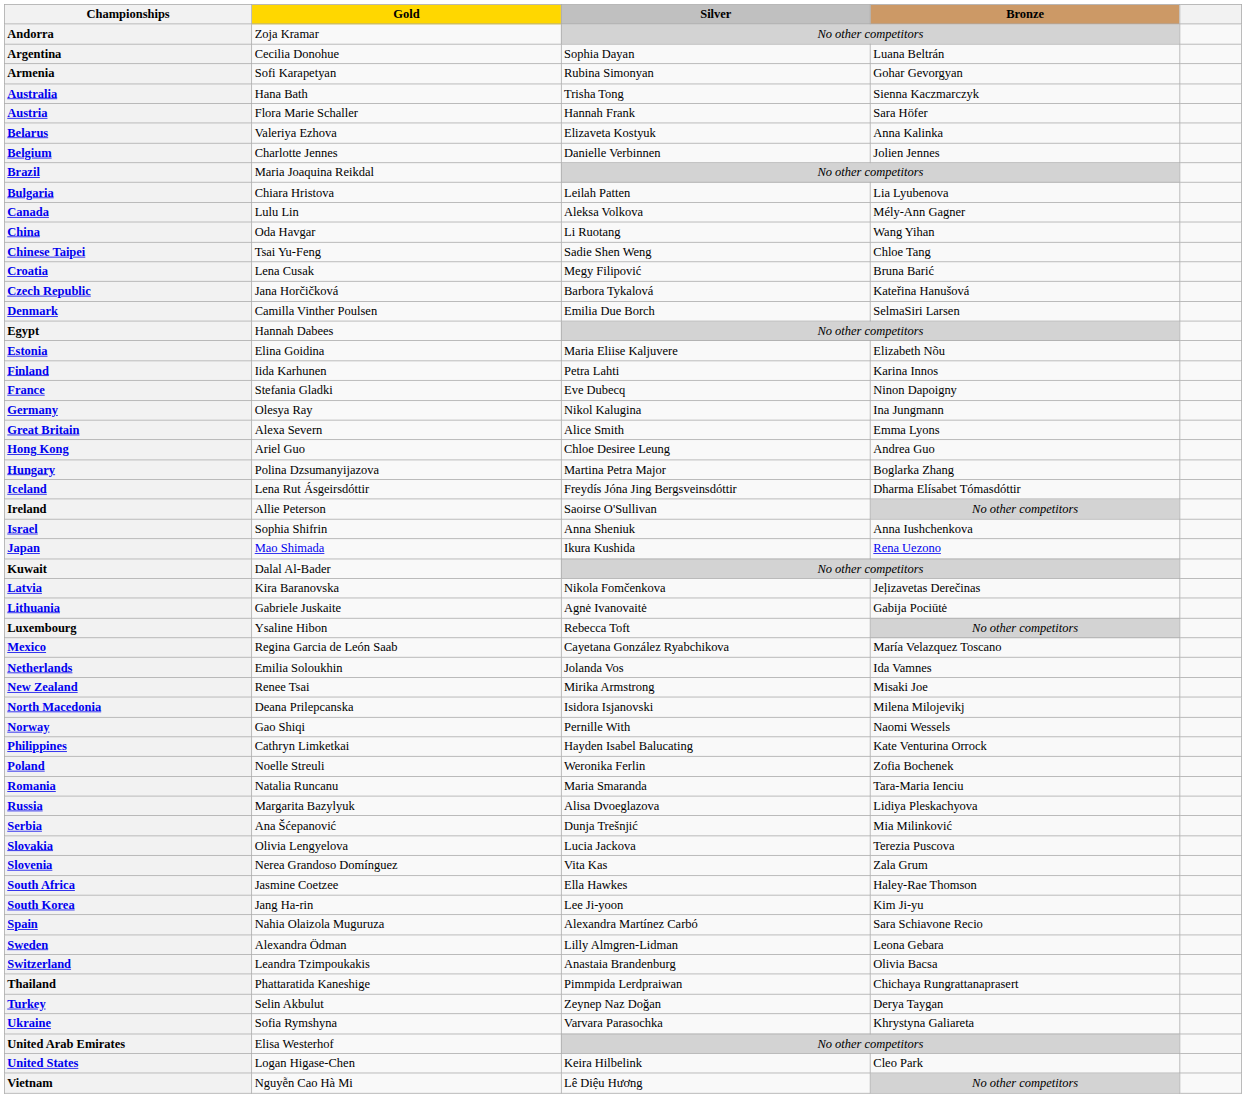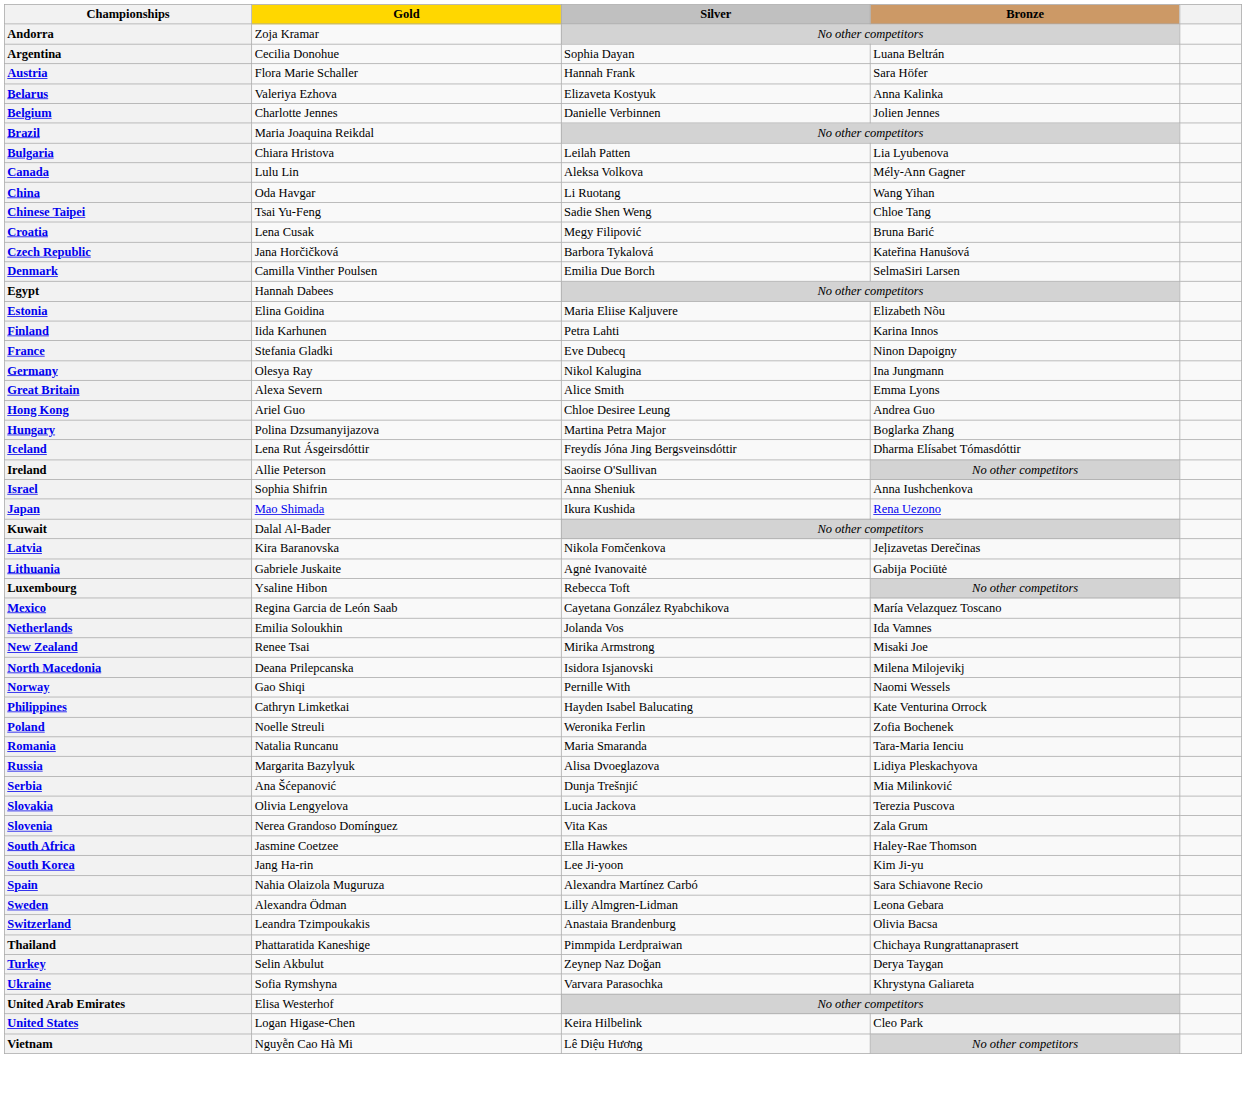- row: Armenia | Sofi Karapetyan | Rubina Simonyan | Gohar Gevorgyan
- row: Australia | Hana Bath | Trisha Tong | Sienna Kaczmarczyk
